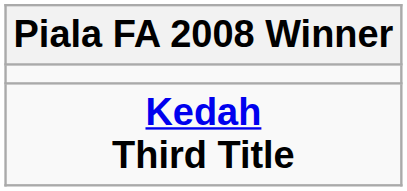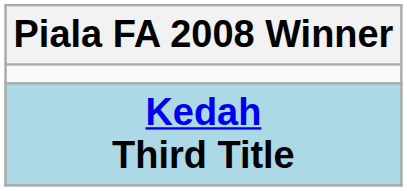row 3 | column 1: no background -> lightblue background
